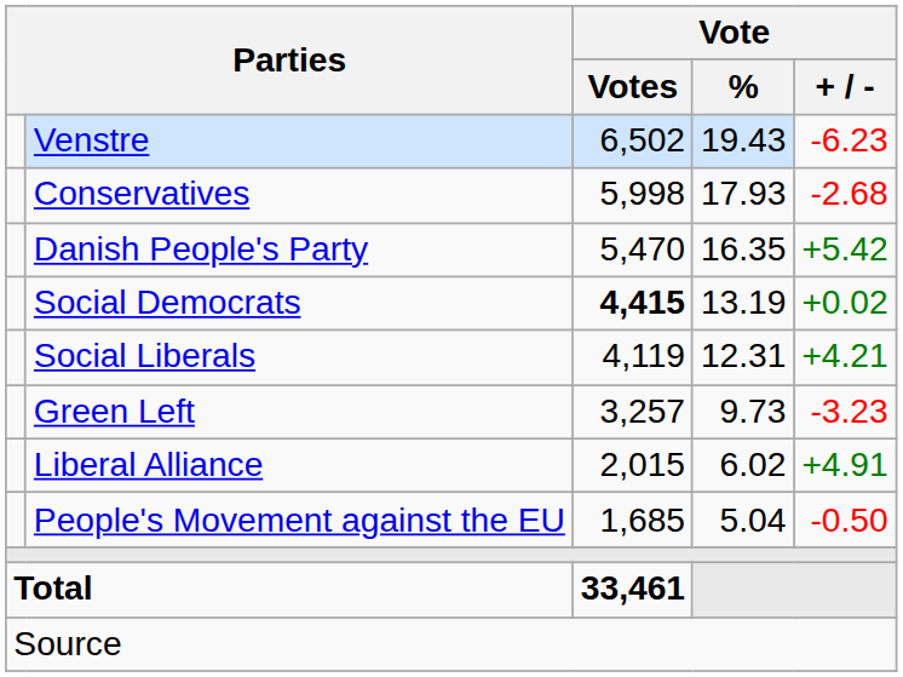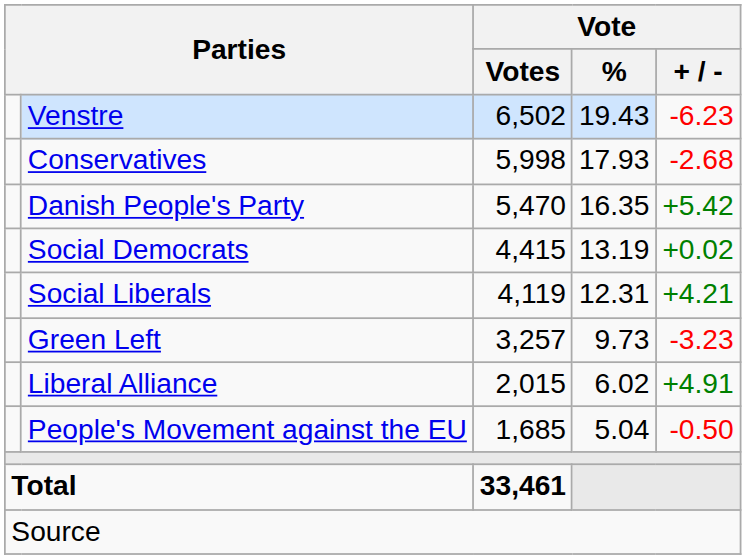Social Democrats | Vote / Votes: bold -> normal
